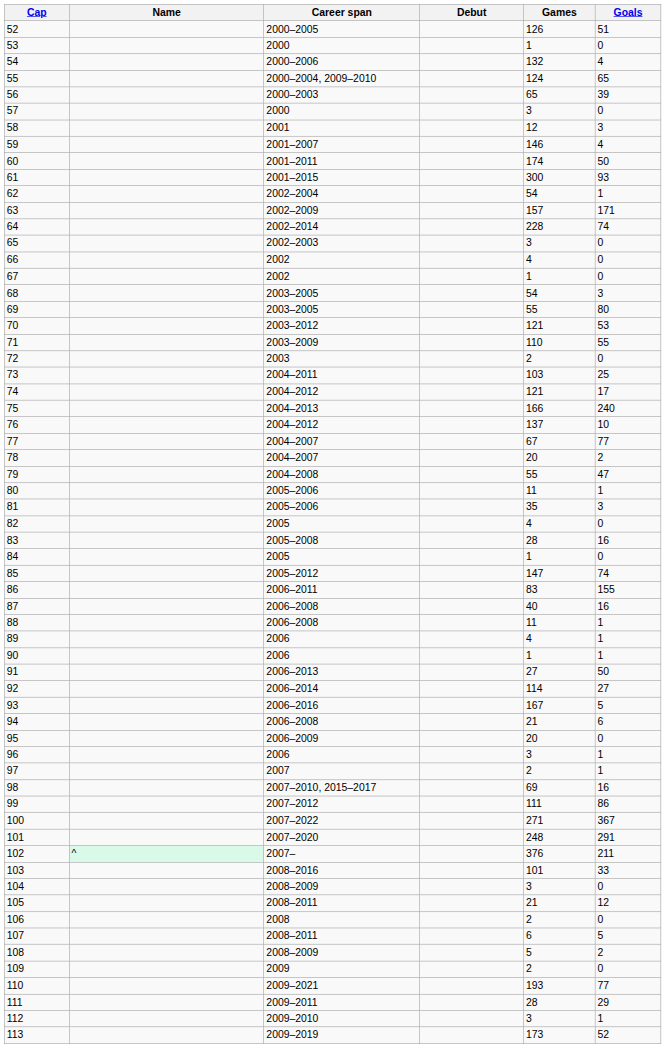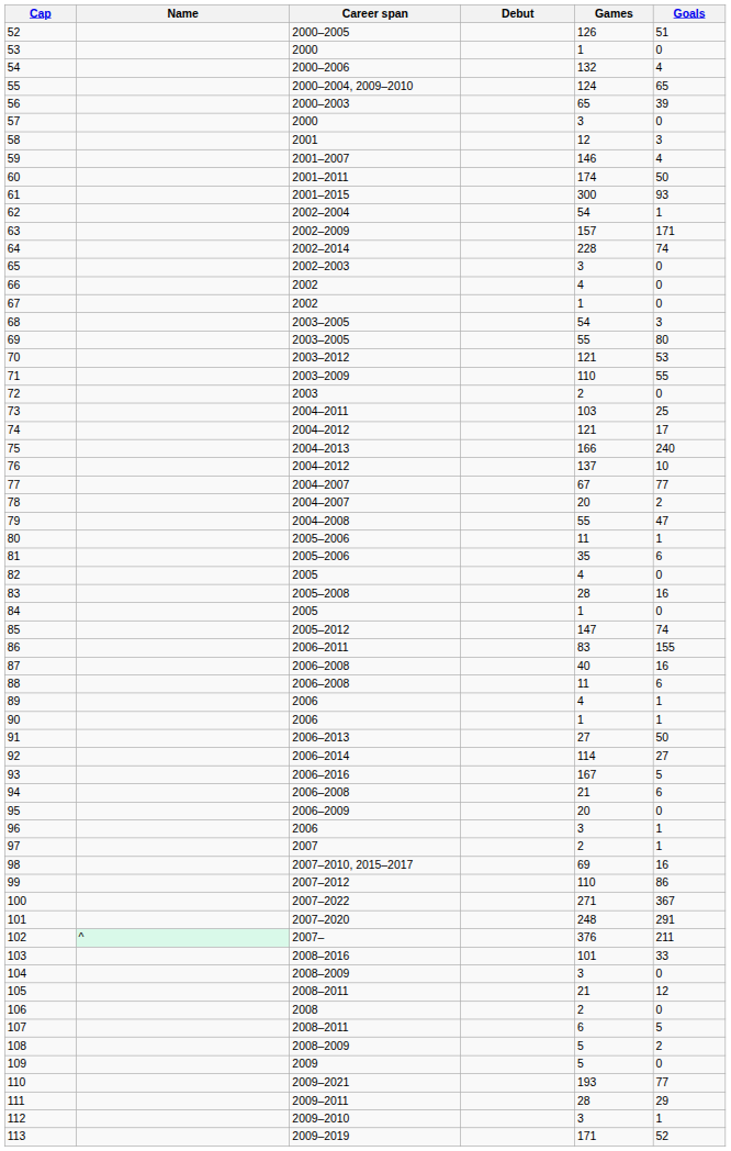81 | Goals: 3 -> 6
88 | Goals: 1 -> 6
99 | Games: 111 -> 110
109 | Games: 2 -> 5
113 | Games: 173 -> 171
